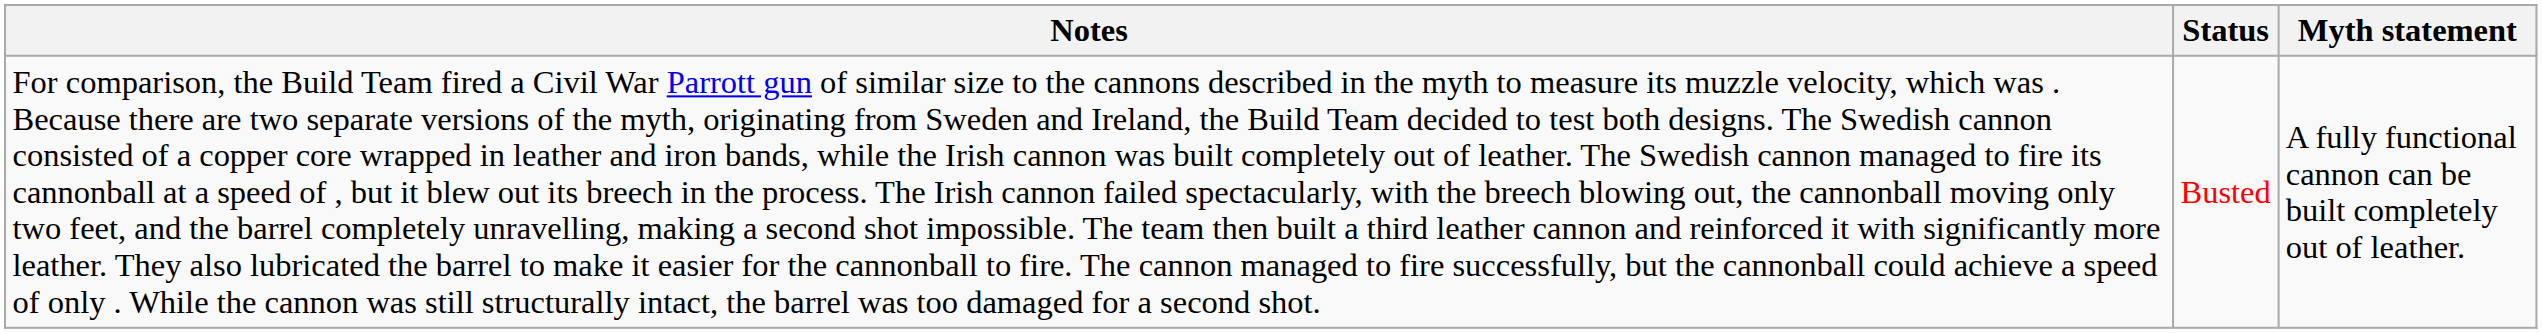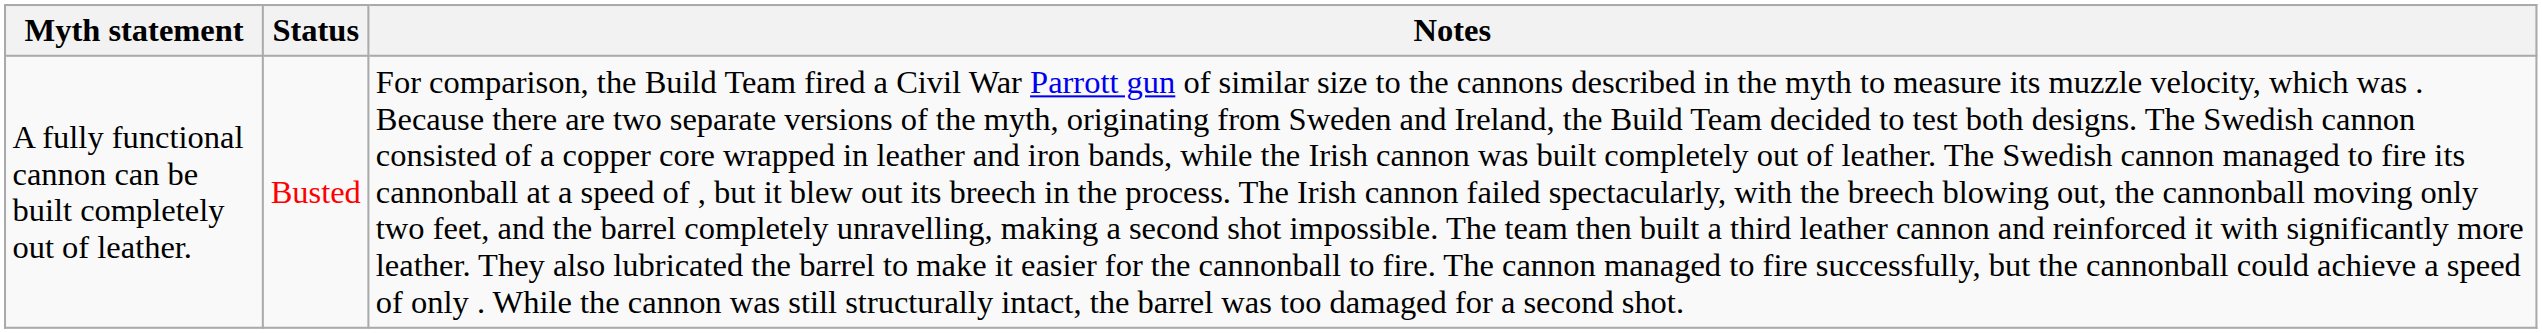columns swapped: Myth statement <-> Notes
